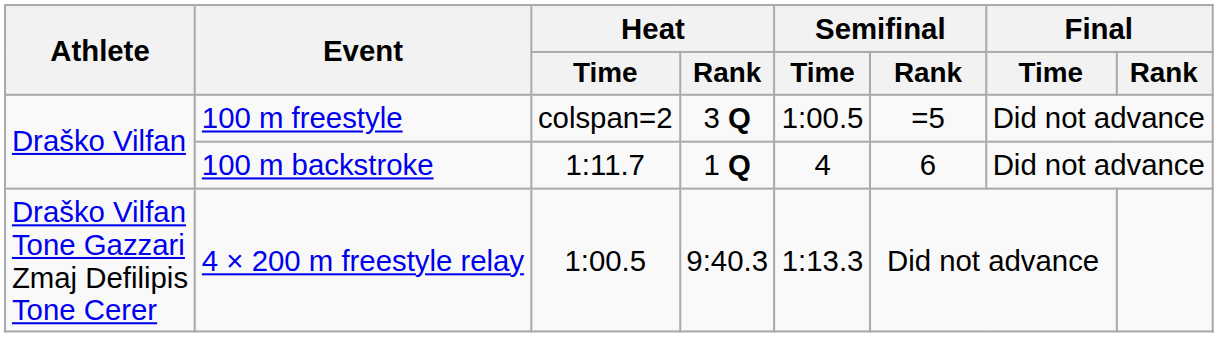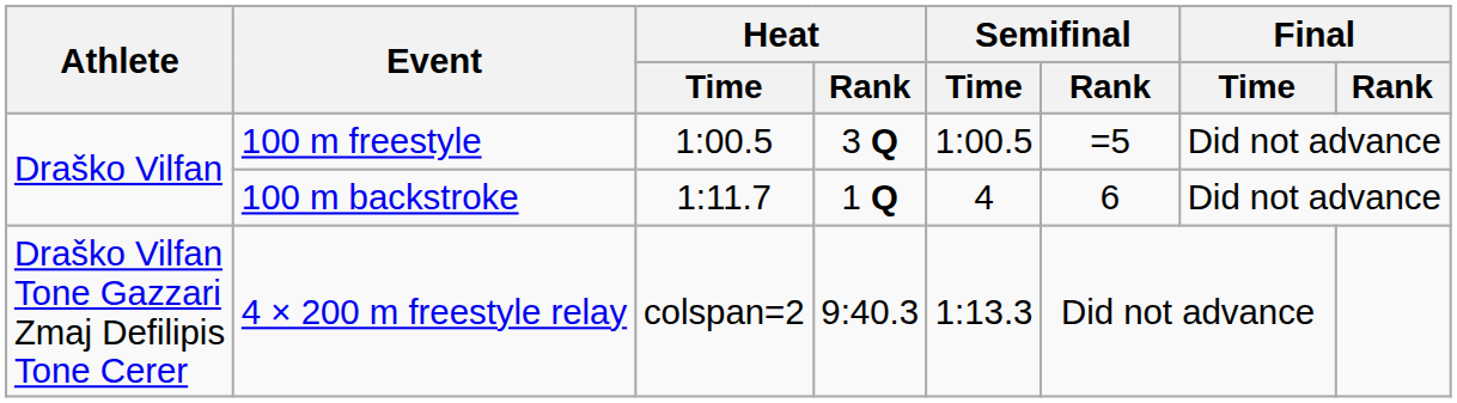100 m freestyle | Heat / Time: colspan=2 -> 1:00.5
4 × 200 m freestyle relay | Heat / Time: 1:00.5 -> colspan=2
